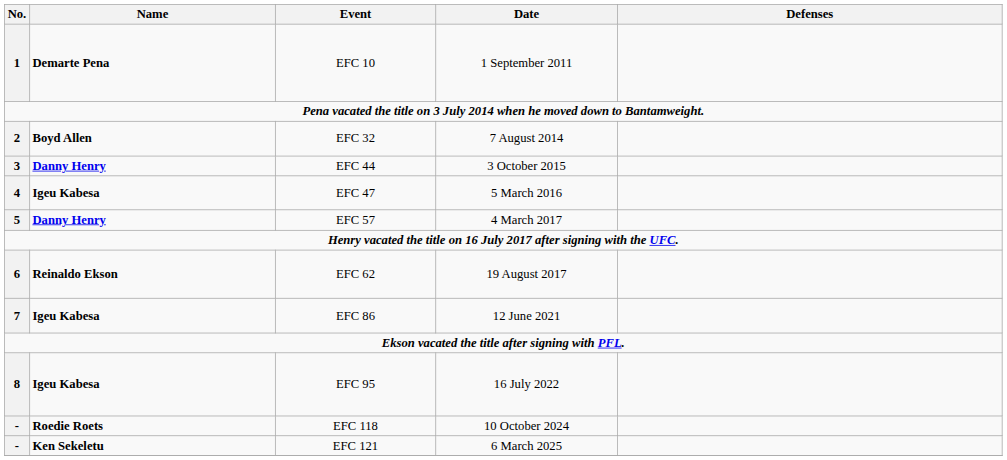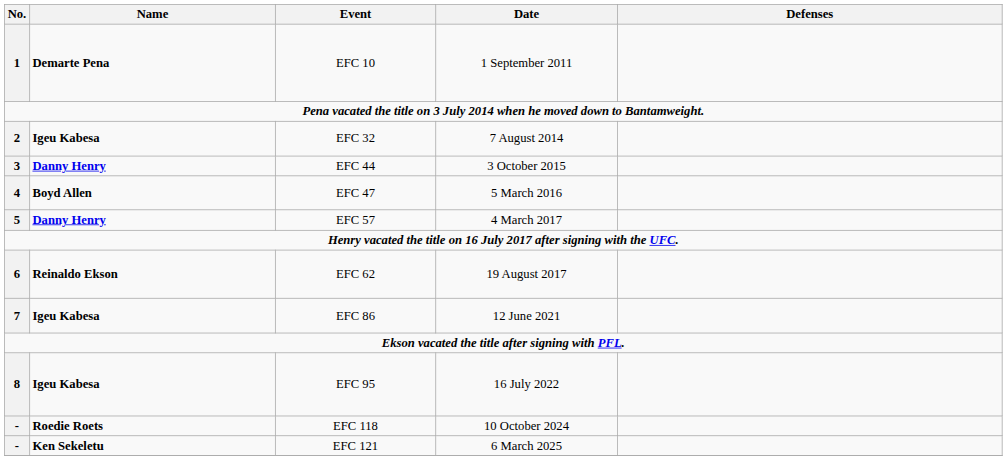EFC 32 | Name: Boyd Allen -> Igeu Kabesa
EFC 47 | Name: Igeu Kabesa -> Boyd Allen
